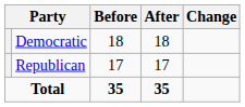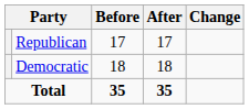rows swapped: Democratic <-> Republican
